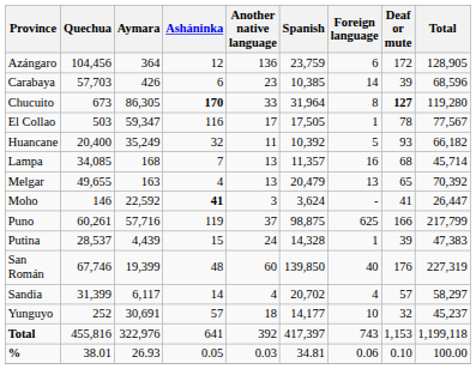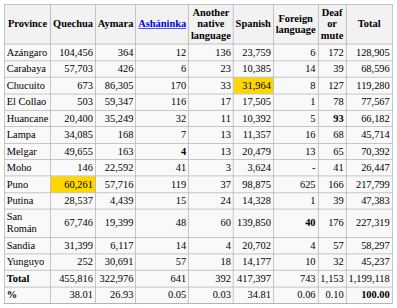Chucuito | Asháninka: bold -> normal
Chucuito | Spanish: no background -> gold background
Chucuito | Deaf or mute: bold -> normal
Huancane | Deaf or mute: normal -> bold
Melgar | Asháninka: normal -> bold
Moho | Asháninka: bold -> normal
Puno | Quechua: no background -> gold background
San Román | Foreign language: normal -> bold
% | Total: normal -> bold
